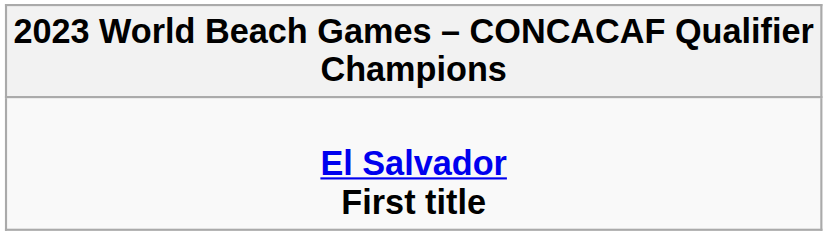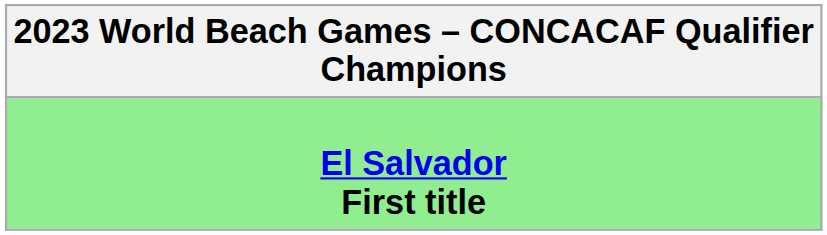row 2 | column 1: no background -> lightgreen background
